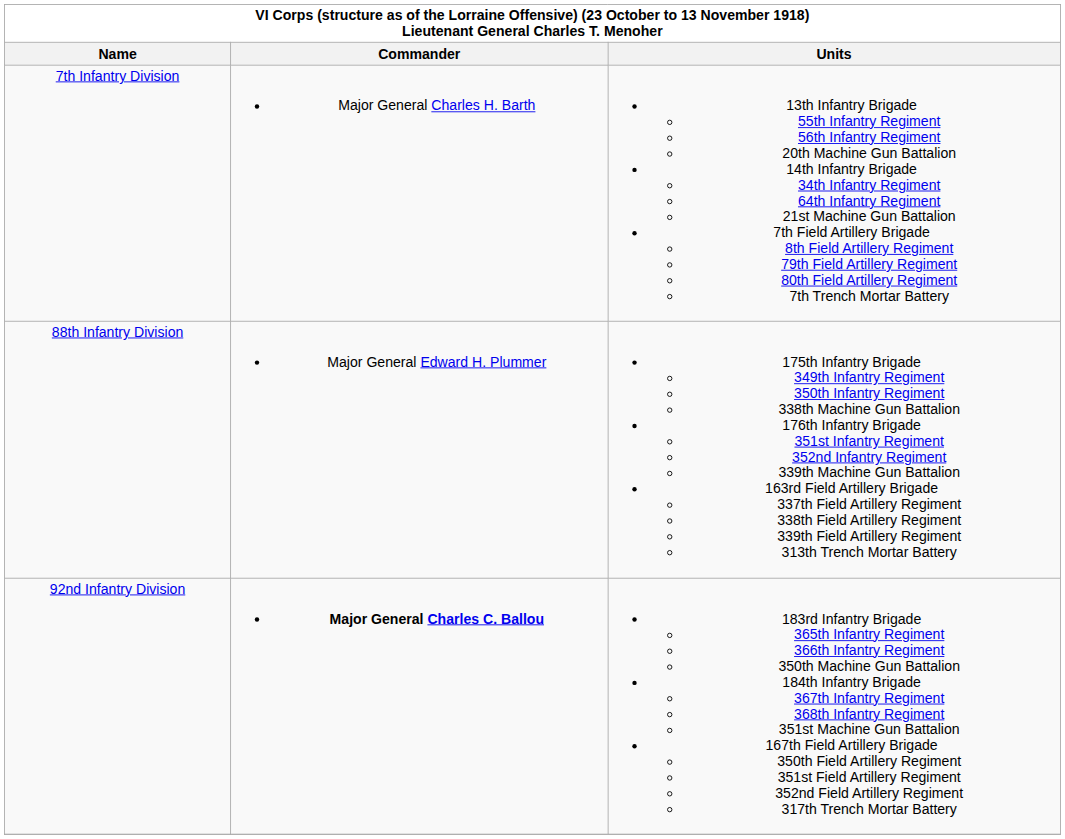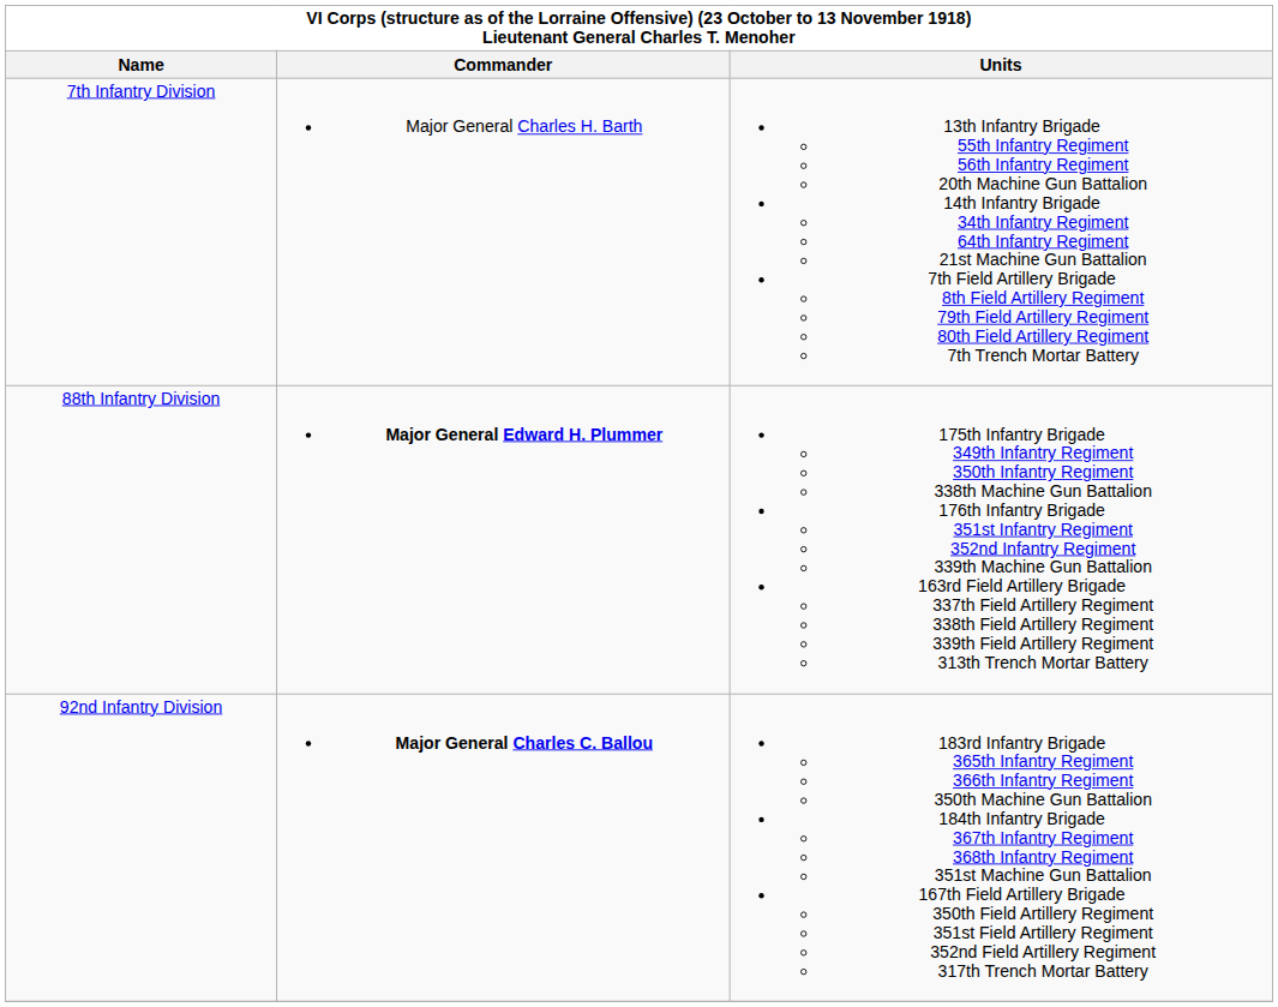88th Infantry Division | Commander: normal -> bold
